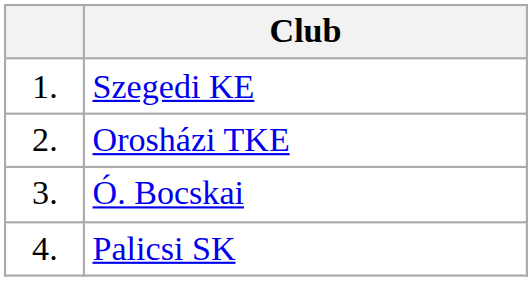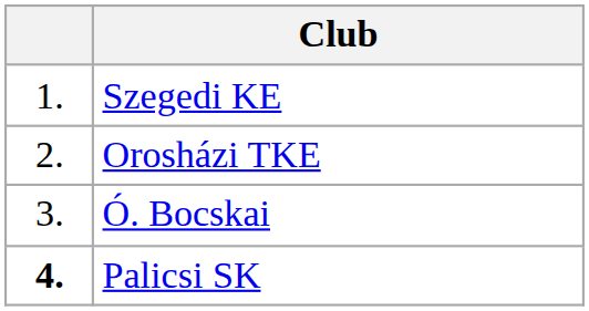Palicsi SK | column 1: normal -> bold
